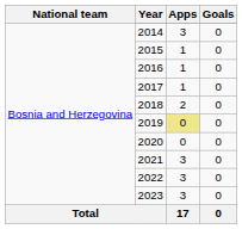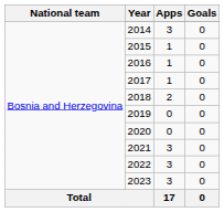2019 | Apps: khaki background -> no background
